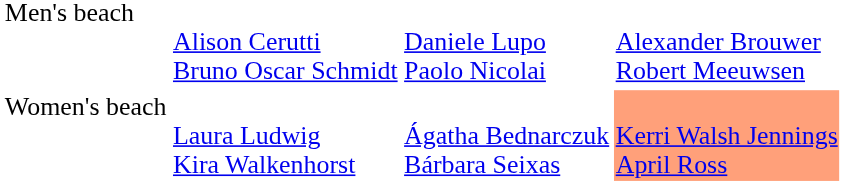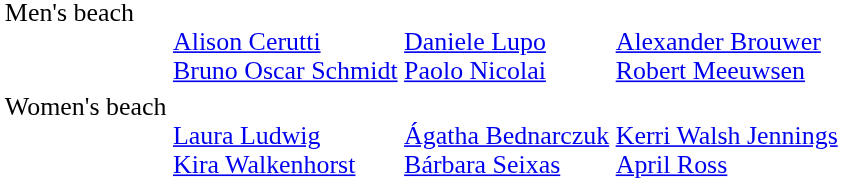Women's beach | column 4: lightsalmon background -> no background
